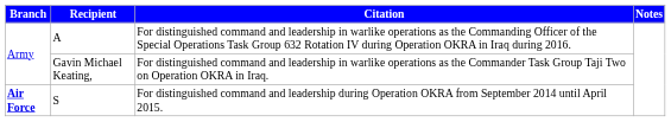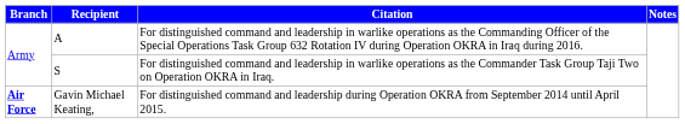row 3 | Recipient: Gavin Michael Keating, -> S
row 4 | Recipient: S -> Gavin Michael Keating,
